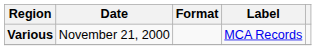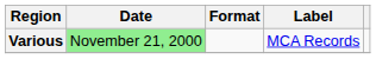Various | Date: no background -> lightgreen background
